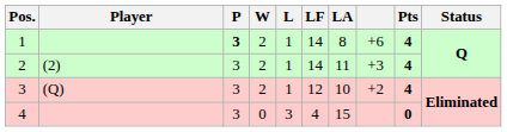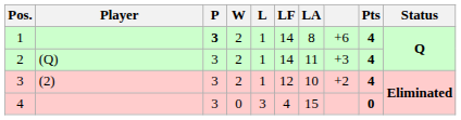row 3 | Player: (2) -> (Q)
row 4 | Player: (Q) -> (2)
